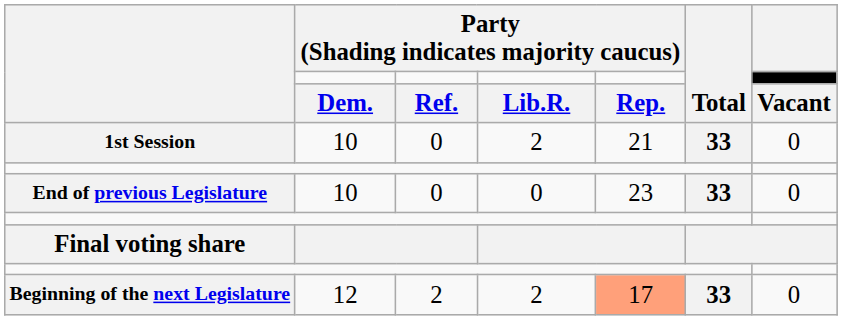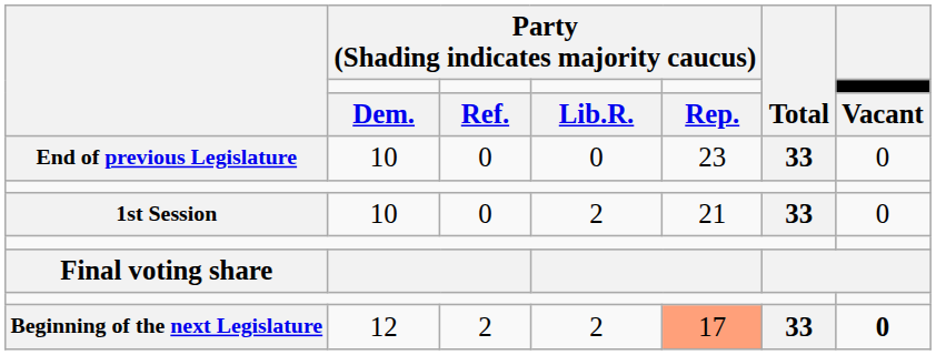rows swapped: End of previous Legislature <-> 1st Session
Beginning of the next Legislature | column 7: normal -> bold
